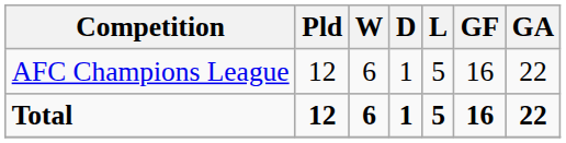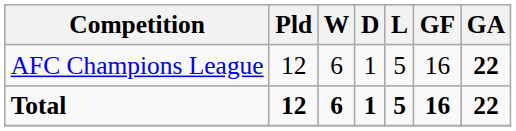AFC Champions League | GA: normal -> bold
